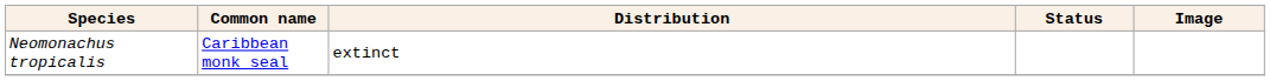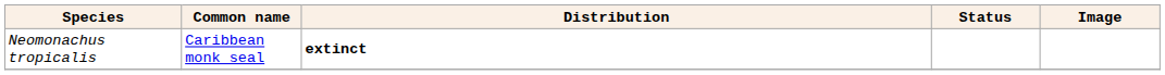Neomonachus tropicalis | Distribution: normal -> bold
